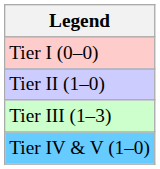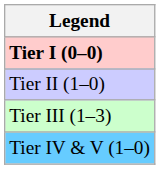row 2 | column 1: normal -> bold
